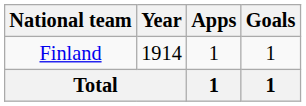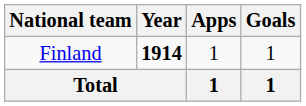Finland | Year: normal -> bold
